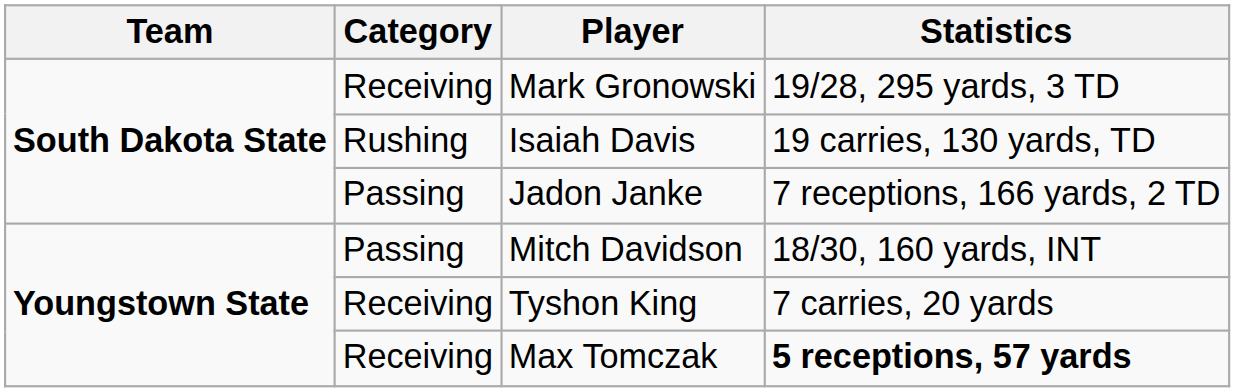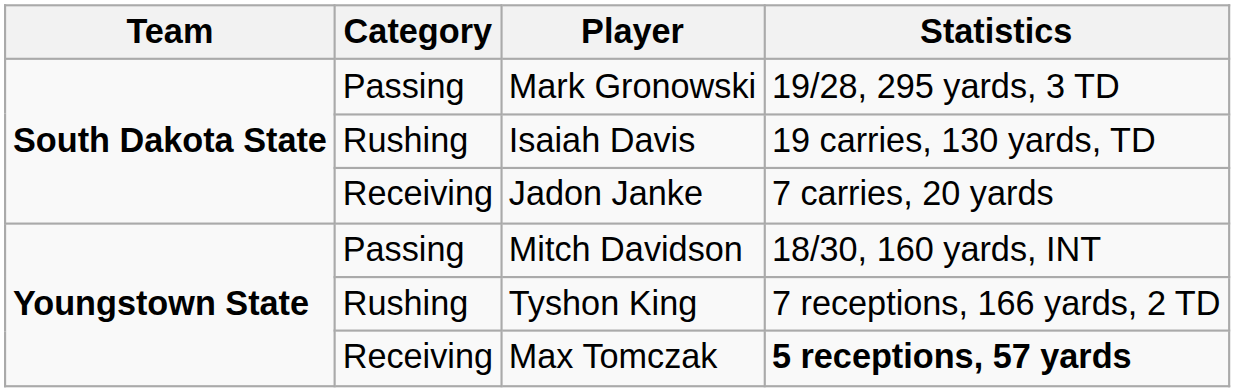Mark Gronowski | Category: Receiving -> Passing
Jadon Janke | Category: Passing -> Receiving
Jadon Janke | Statistics: 7 receptions, 166 yards, 2 TD -> 7 carries, 20 yards
Tyshon King | Category: Receiving -> Rushing
Tyshon King | Statistics: 7 carries, 20 yards -> 7 receptions, 166 yards, 2 TD
